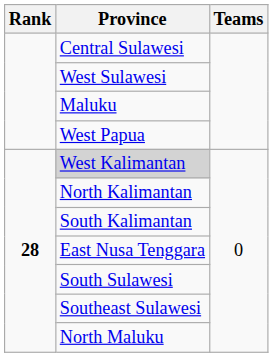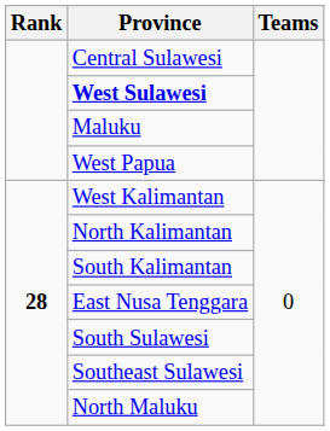West Sulawesi | Province: normal -> bold
West Kalimantan | Province: lightgrey background -> no background
